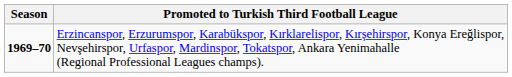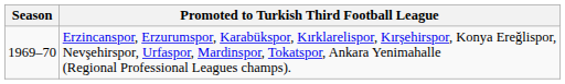row 2 | Season: bold -> normal
